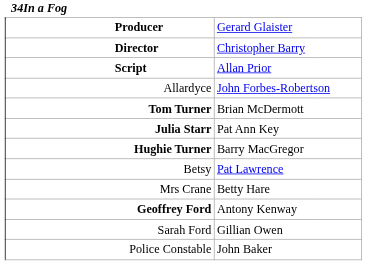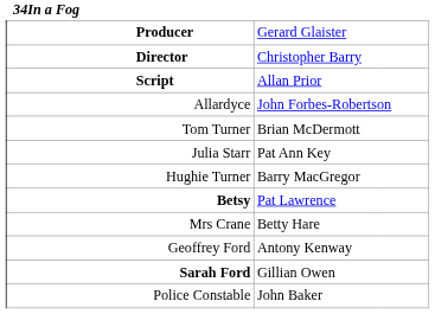Tom Turner | column 2: bold -> normal
Julia Starr | column 2: bold -> normal
Hughie Turner | column 2: bold -> normal
Betsy | column 2: normal -> bold
Geoffrey Ford | column 2: bold -> normal
Sarah Ford | column 2: normal -> bold
